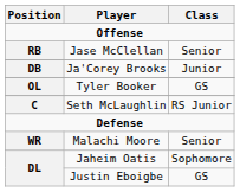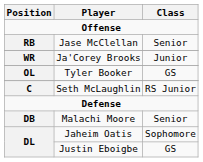Ja'Corey Brooks | Position: DB -> WR
Malachi Moore | Position: WR -> DB
